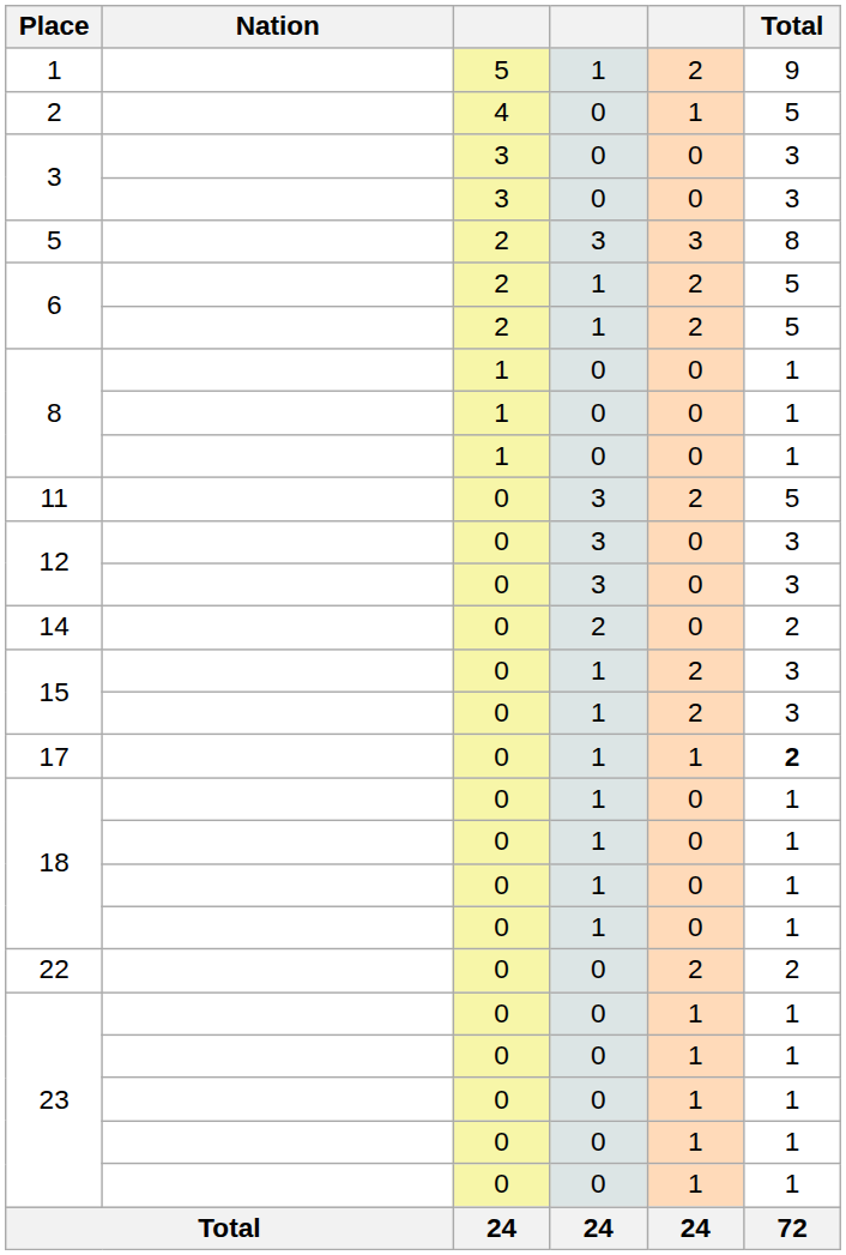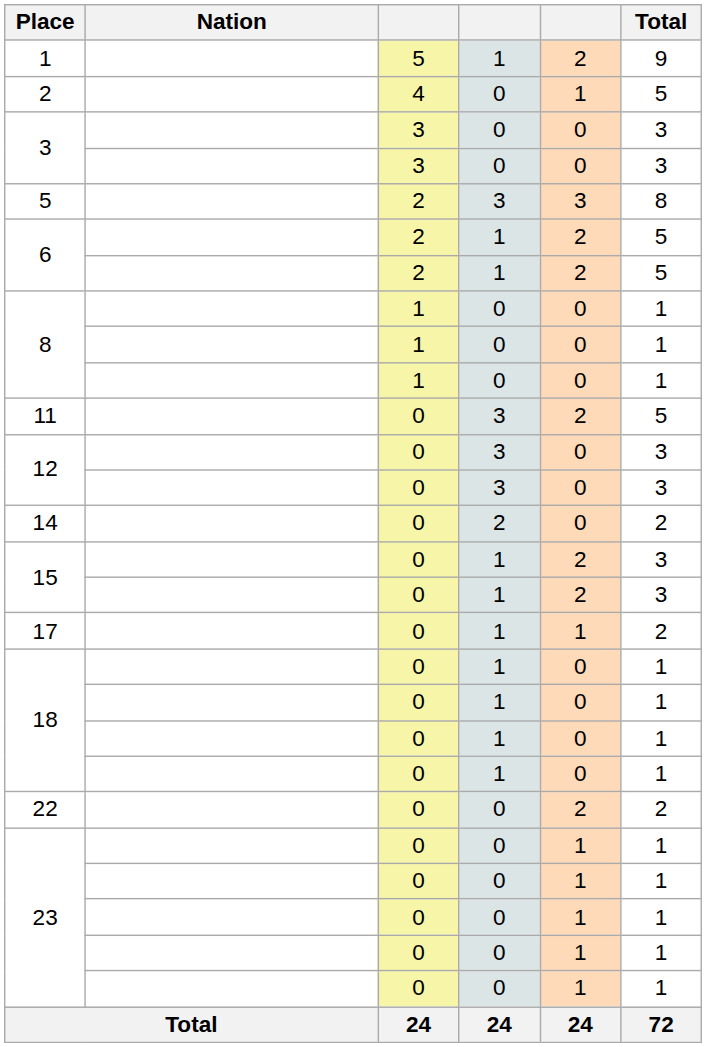17 | Total: bold -> normal
